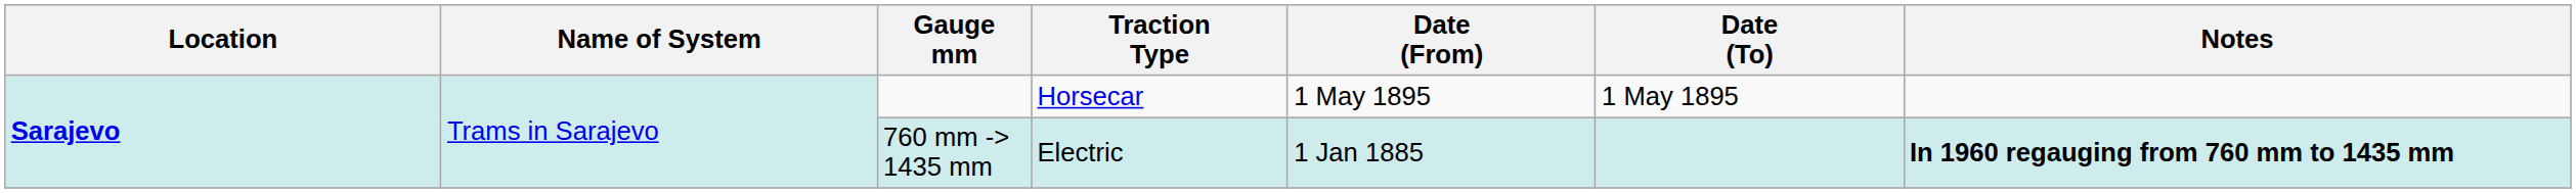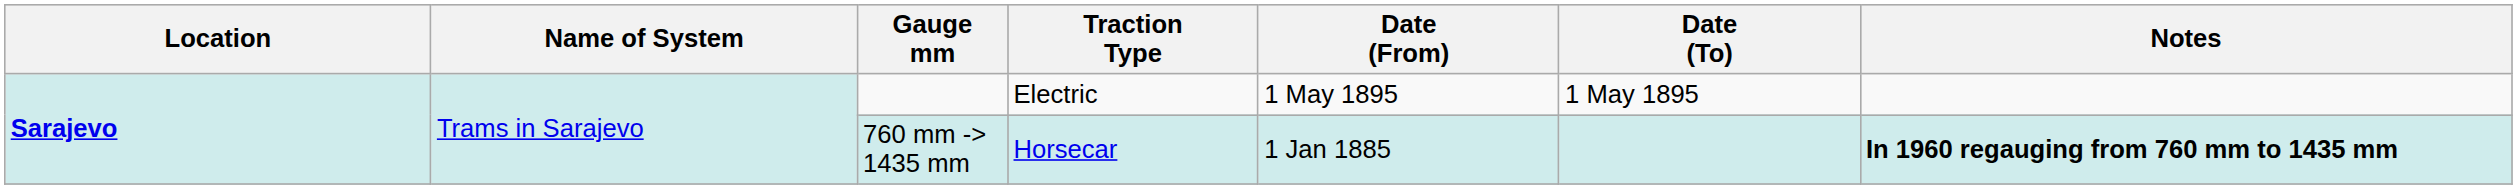row 2 | Traction Type: Horsecar -> Electric
row 3 | Traction Type: Electric -> Horsecar
